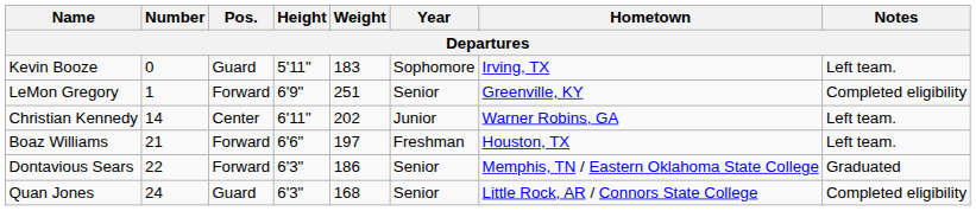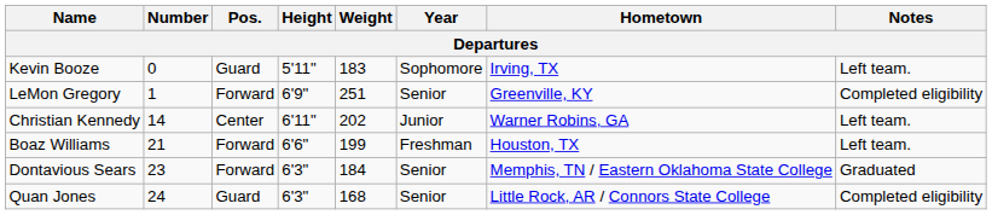Boaz Williams | Weight: 197 -> 199
Dontavious Sears | Number: 22 -> 23
Dontavious Sears | Weight: 186 -> 184
